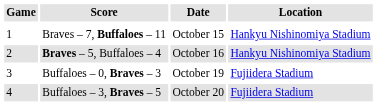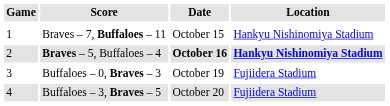Braves – 5, Buffaloes – 4 | Date: normal -> bold
Braves – 5, Buffaloes – 4 | Location: normal -> bold
